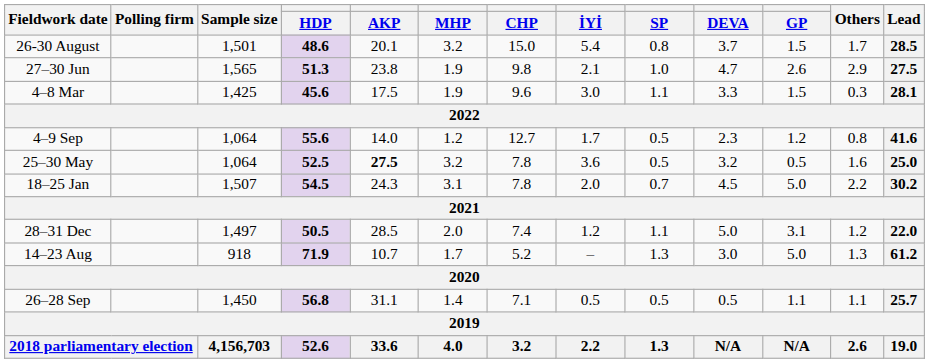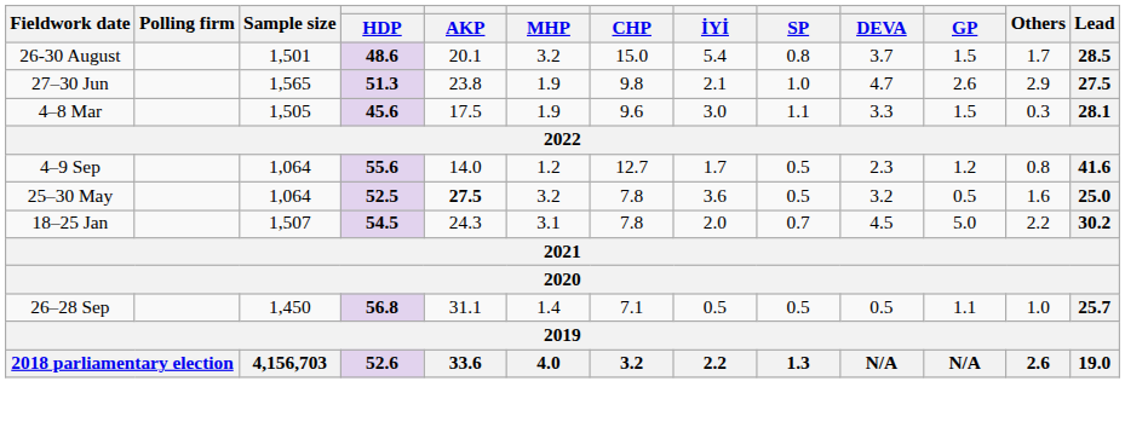4–8 Mar | Sample size: 1,425 -> 1,505
- row: 28–31 Dec | 1,497 | 50.5 | 28.5 | 2.0 | 7.4 | 1.2 | 1.1 | 5.0 | 3.1 | 1.2 | 22.0
- row: 14–23 Aug | 918 | 71.9 | 10.7 | 1.7 | 5.2 | – | 1.3 | 3.0 | 5.0 | 1.3 | 61.2
26–28 Sep | Others: 1.1 -> 1.0
